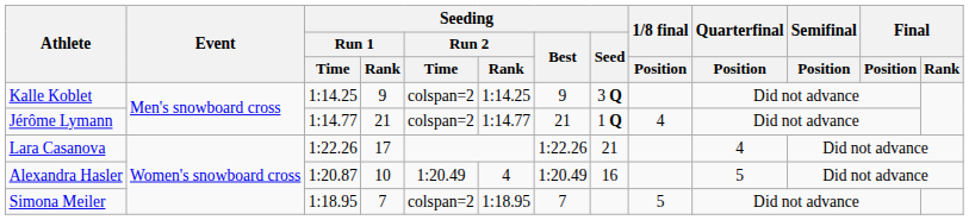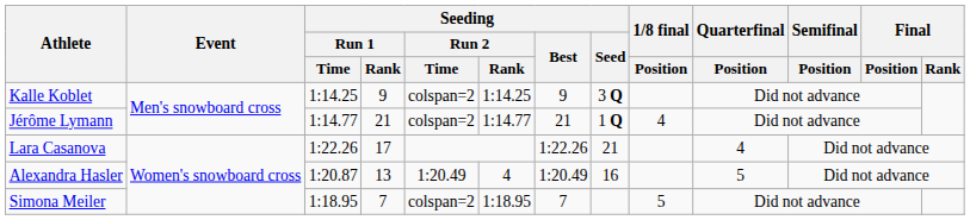Alexandra Hasler | Seeding / Run 1 / Rank: 10 -> 13
